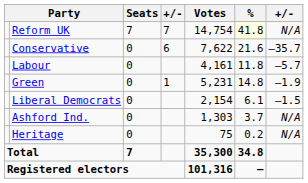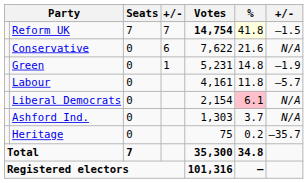Reform UK | Votes: normal -> bold
Reform UK | column 7: N/A -> –1.5
Conservative | column 7: –35.7 -> N/A
rows swapped: Green <-> Labour
Liberal Democrats | %: no background -> pink background
Liberal Democrats | column 7: –1.5 -> N/A
Heritage | column 7: N/A -> –35.7
